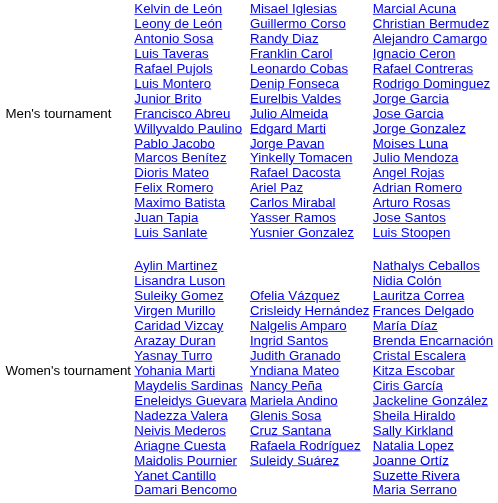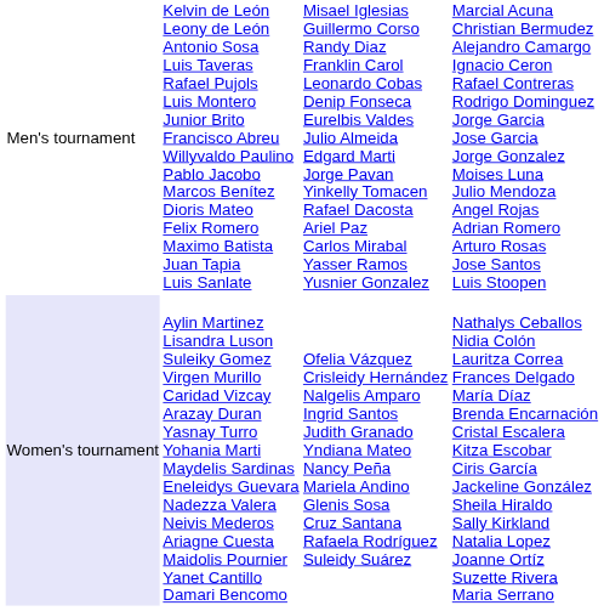Women's tournament | column 1: no background -> lavender background
